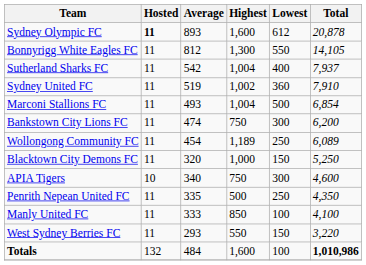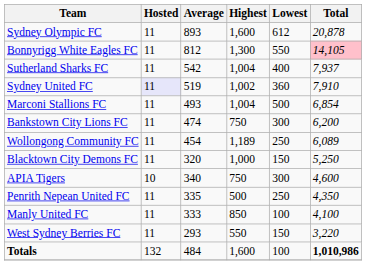Sydney Olympic FC | Hosted: bold -> normal
Bonnyrigg White Eagles FC | Total: no background -> pink background
Sydney United FC | Hosted: no background -> lavender background
